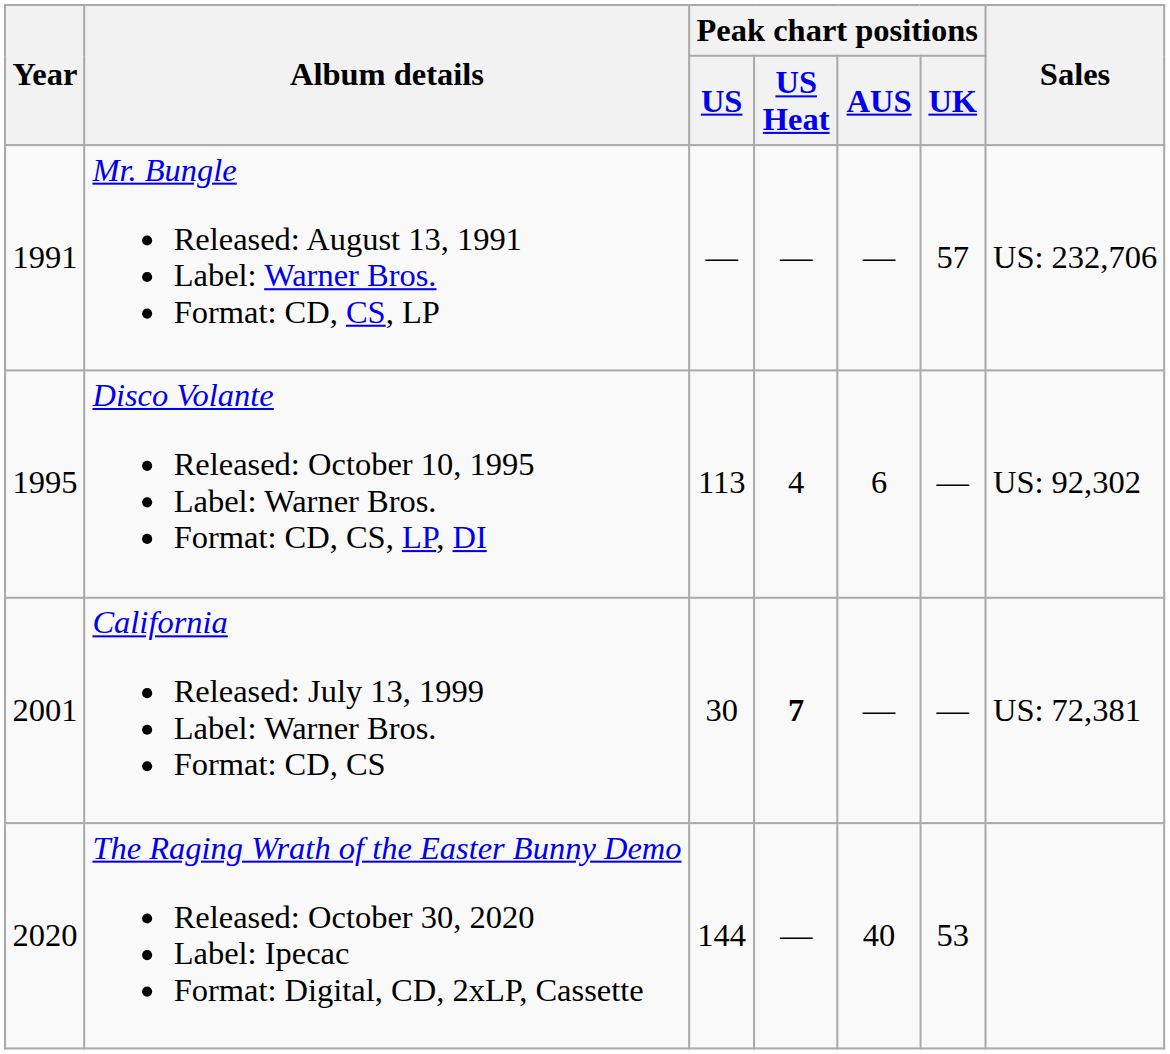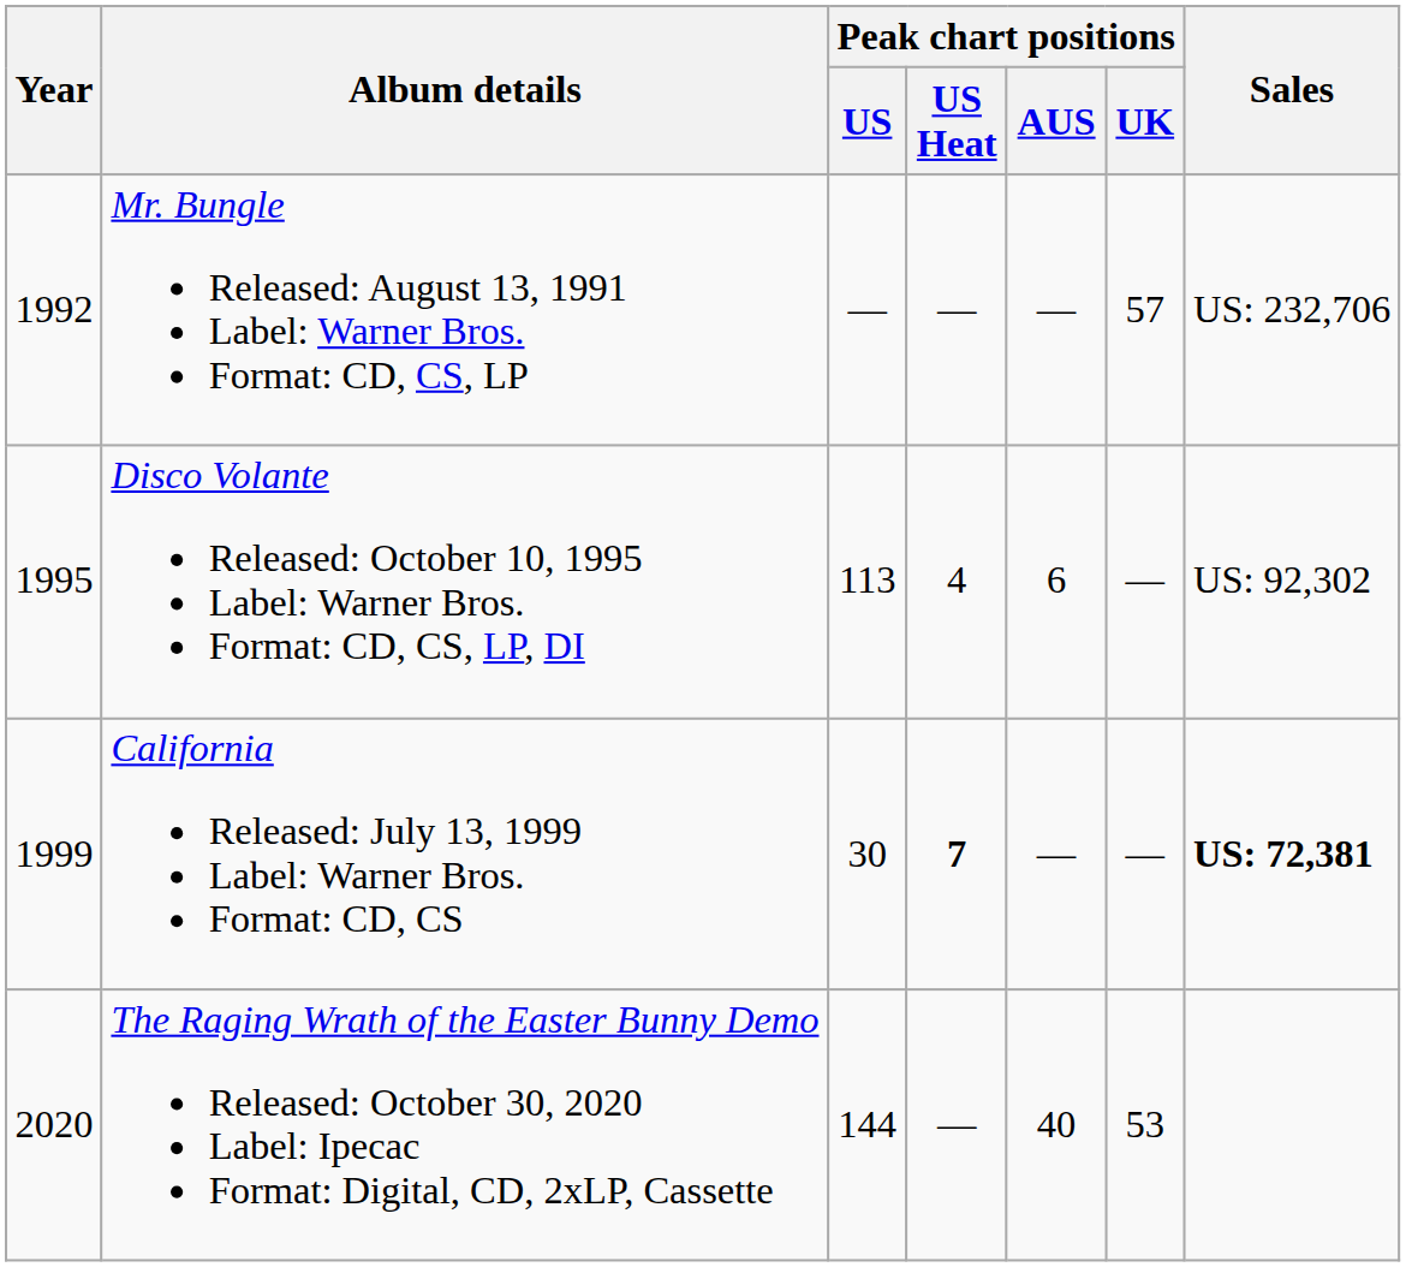row 3 | Year: 1991 -> 1992
row 5 | Year: 2001 -> 1999
row 5 | Sales: normal -> bold
